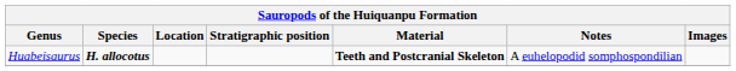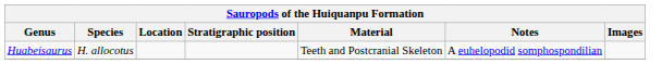Huabeisaurus | Species: bold -> normal
Huabeisaurus | Material: bold -> normal
